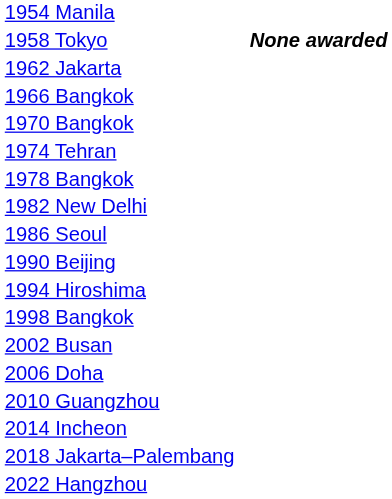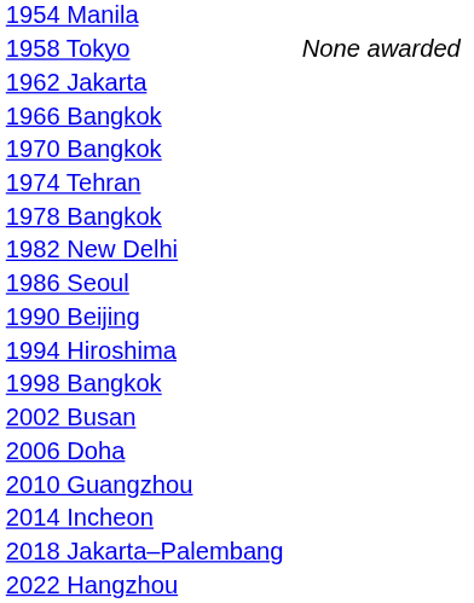1958 Tokyo | column 2: bold -> normal
